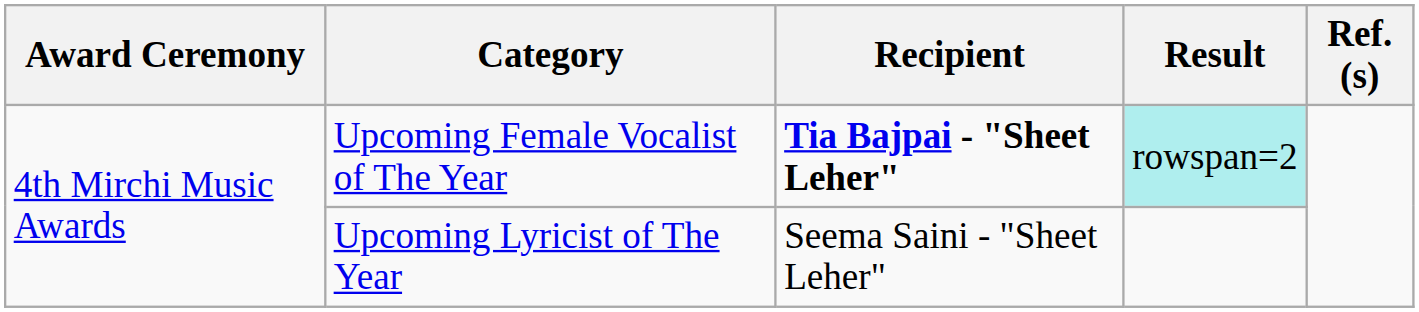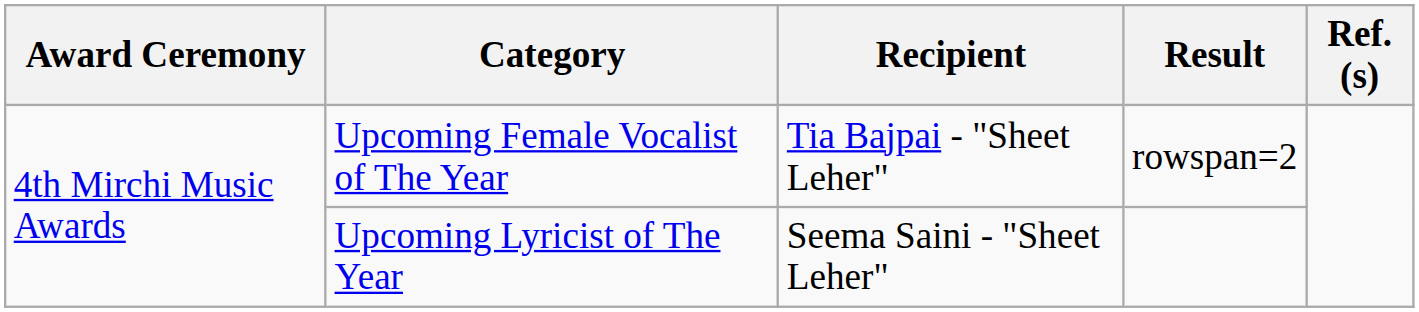Upcoming Female Vocalist of The Year | Recipient: bold -> normal
Upcoming Female Vocalist of The Year | Result: paleturquoise background -> no background
